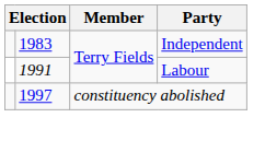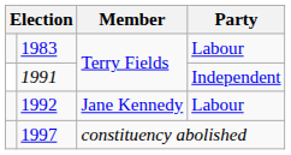1983 | Party: Independent -> Labour
1991 | Party: Labour -> Independent
+ row: 1992 | Jane Kennedy | Labour
